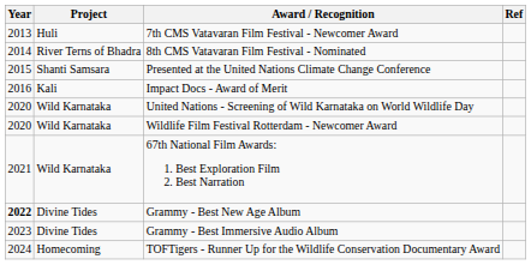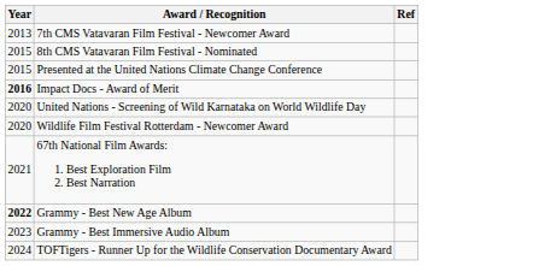- column: Project | Huli | River Terns of Bhadra | Shanti Samsara | Kali | Wild Karnataka | Wild Karnataka | Wild Karnataka | Divine Tides | Divine Tides | Homecoming
8th CMS Vatavaran Film Festival - Nominated | Year: 2014 -> 2015
Impact Docs - Award of Merit | Year: normal -> bold
